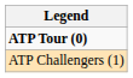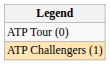row 2 | column 1: bold -> normal
